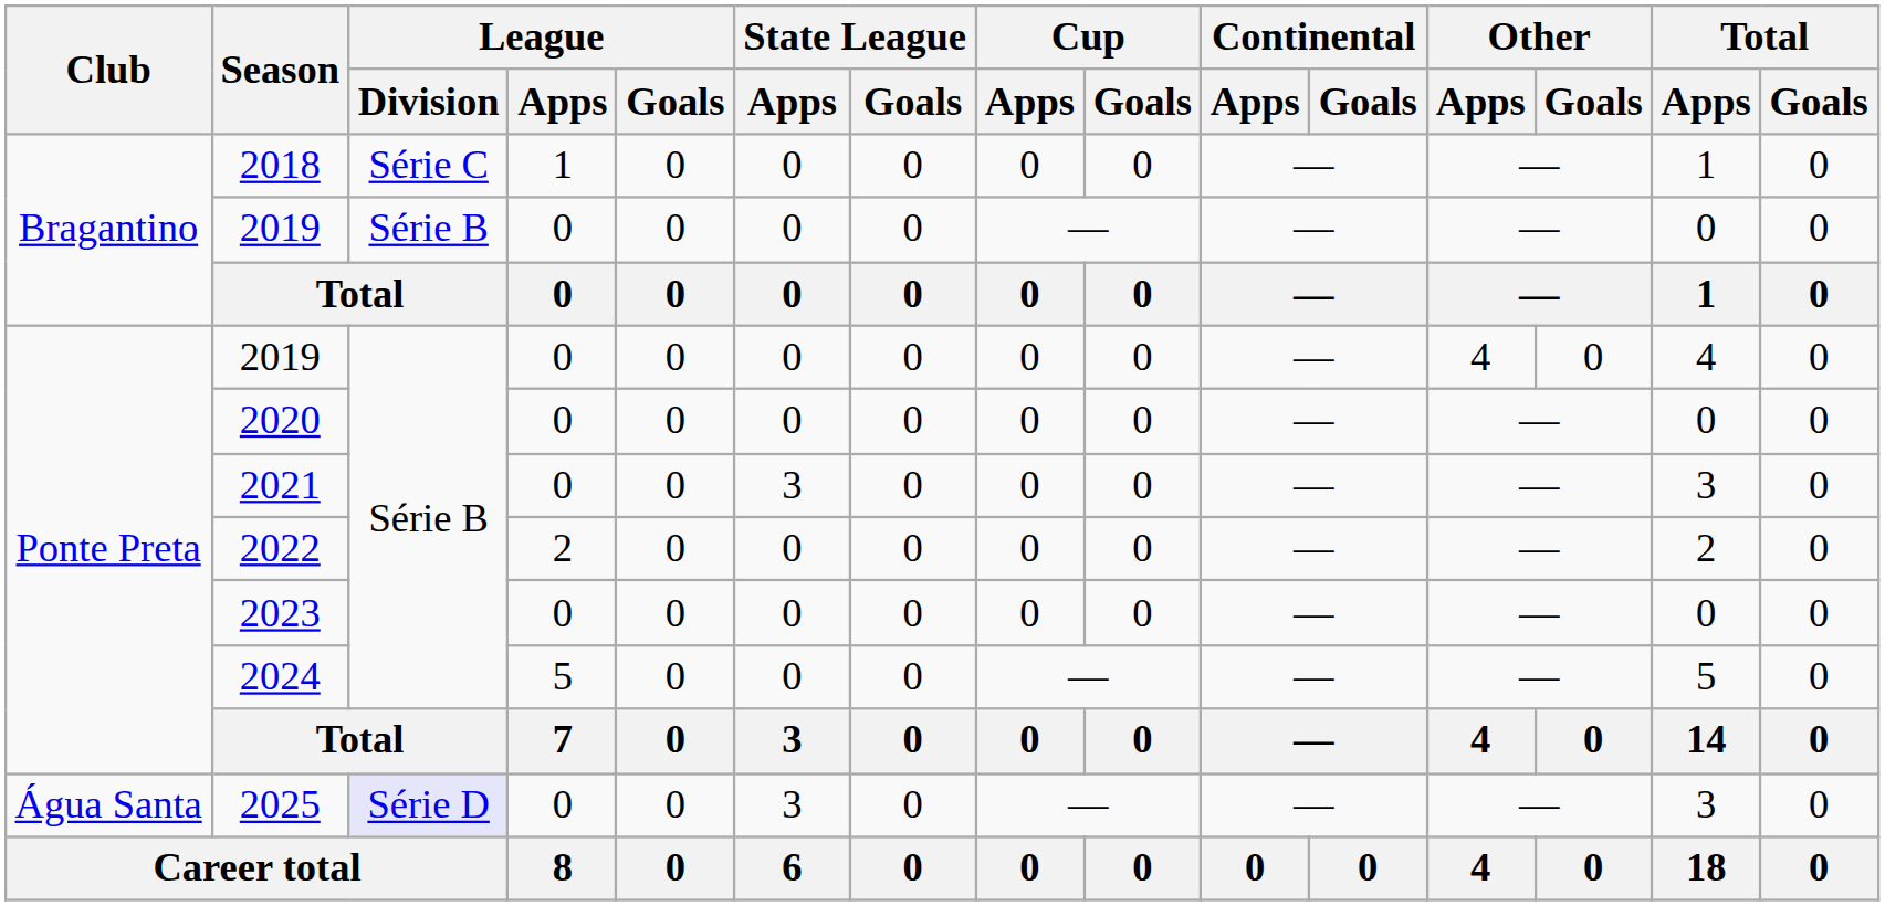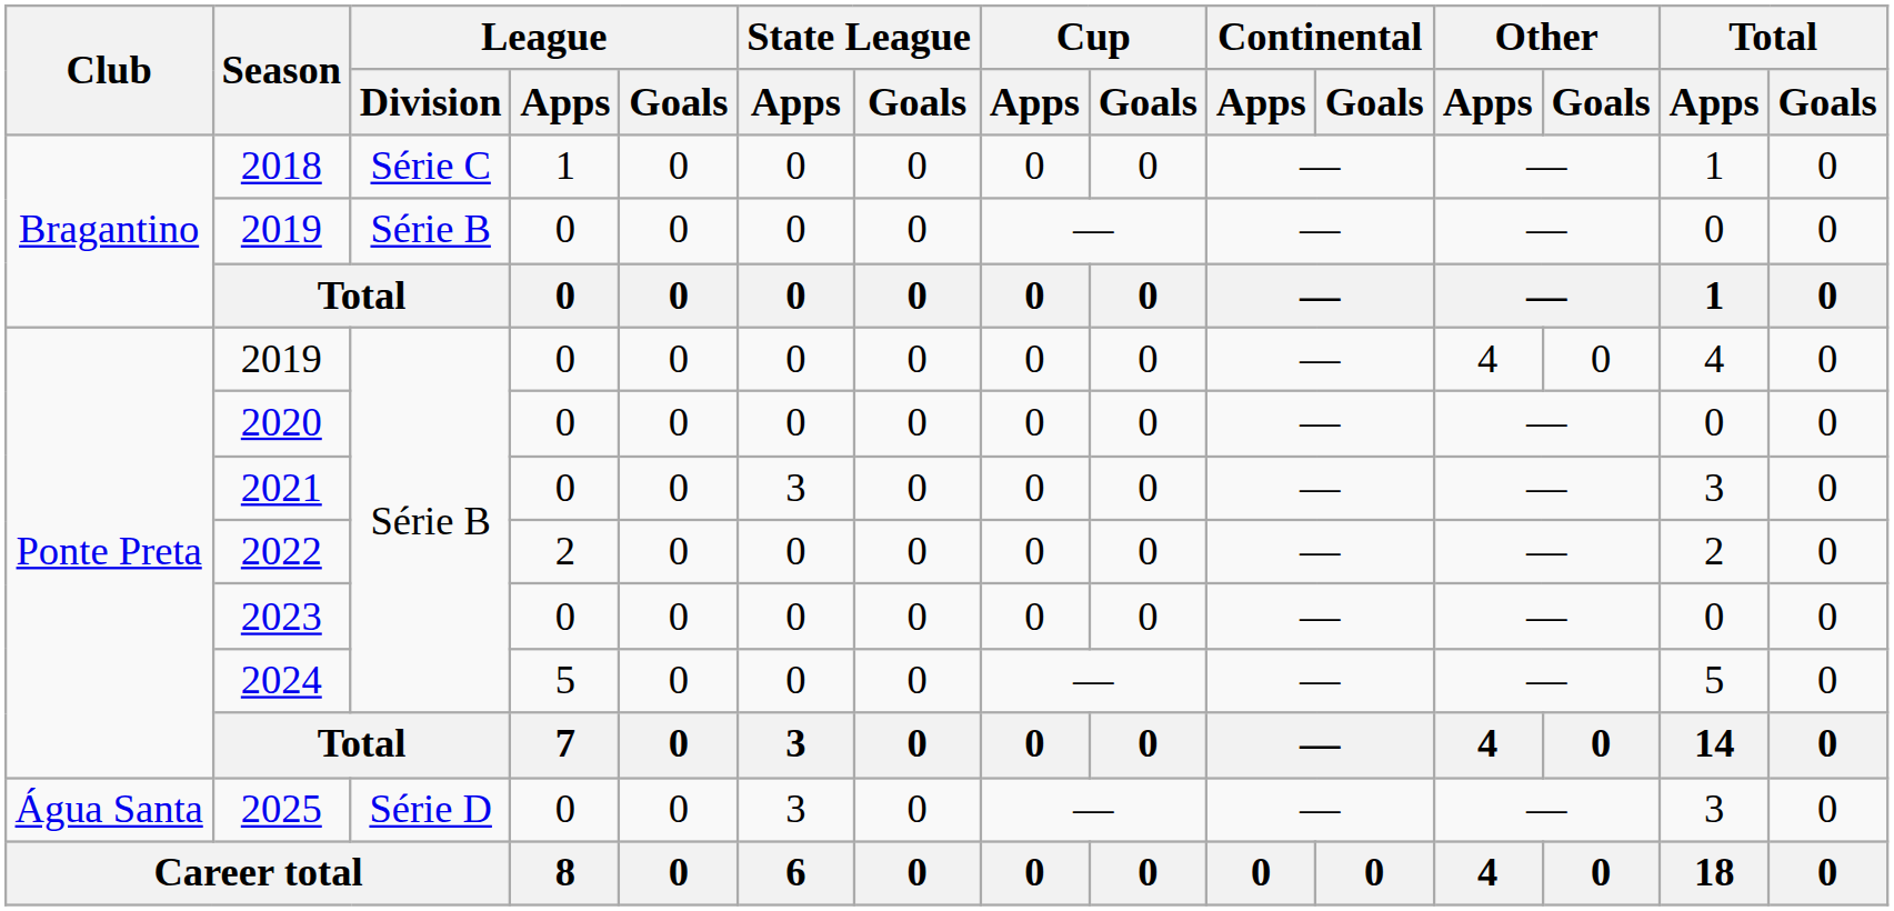2025 | League / Division: lavender background -> no background
